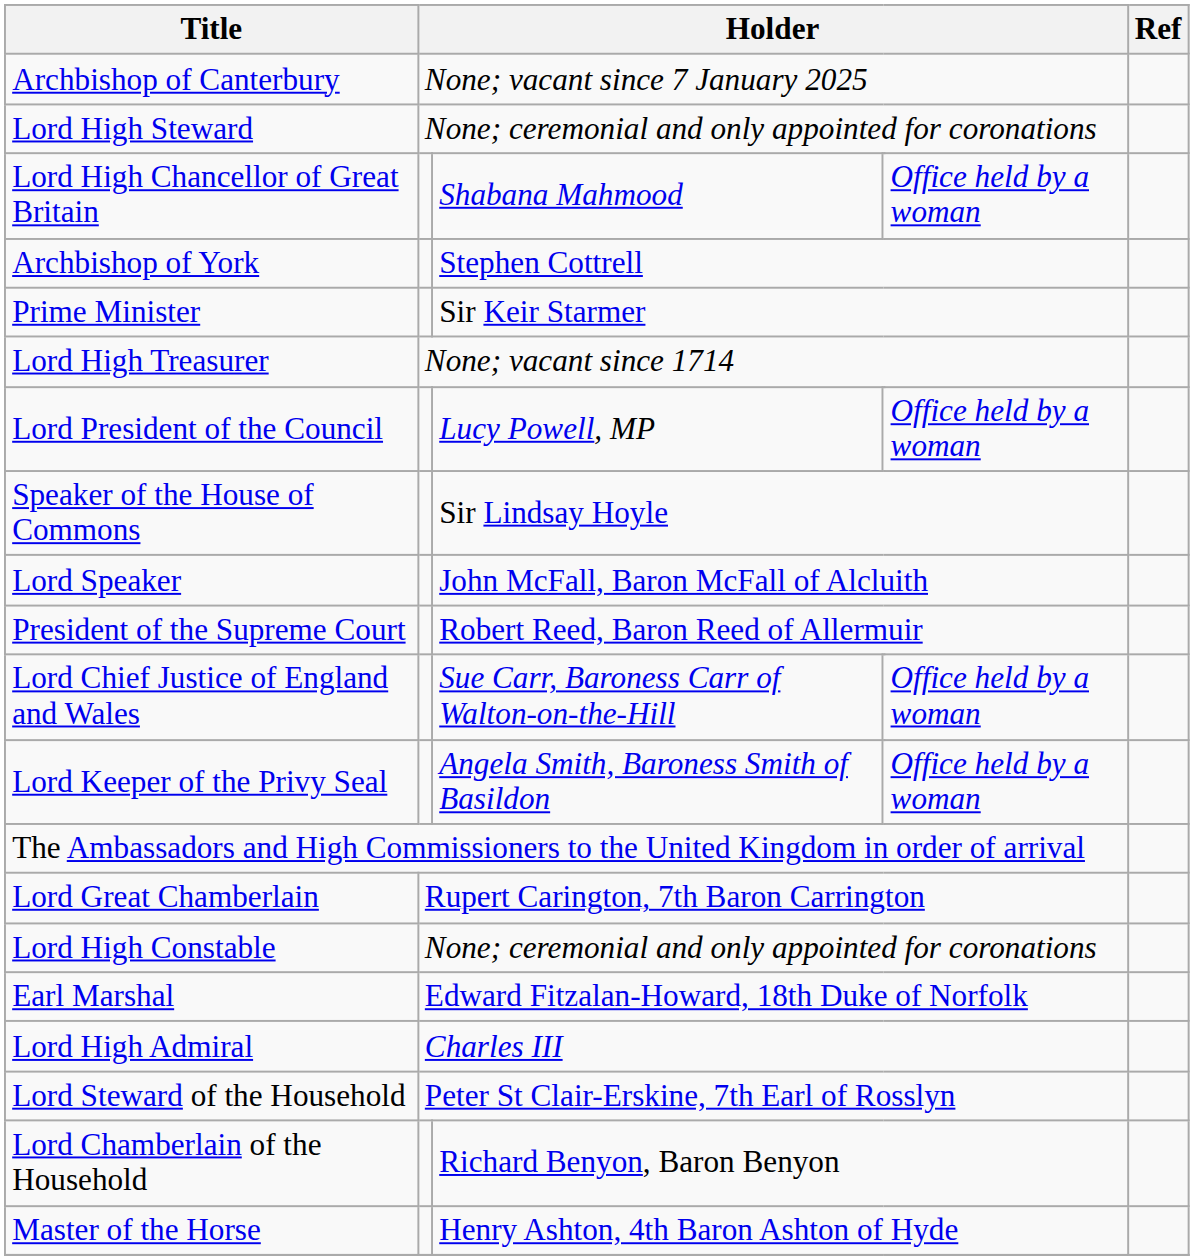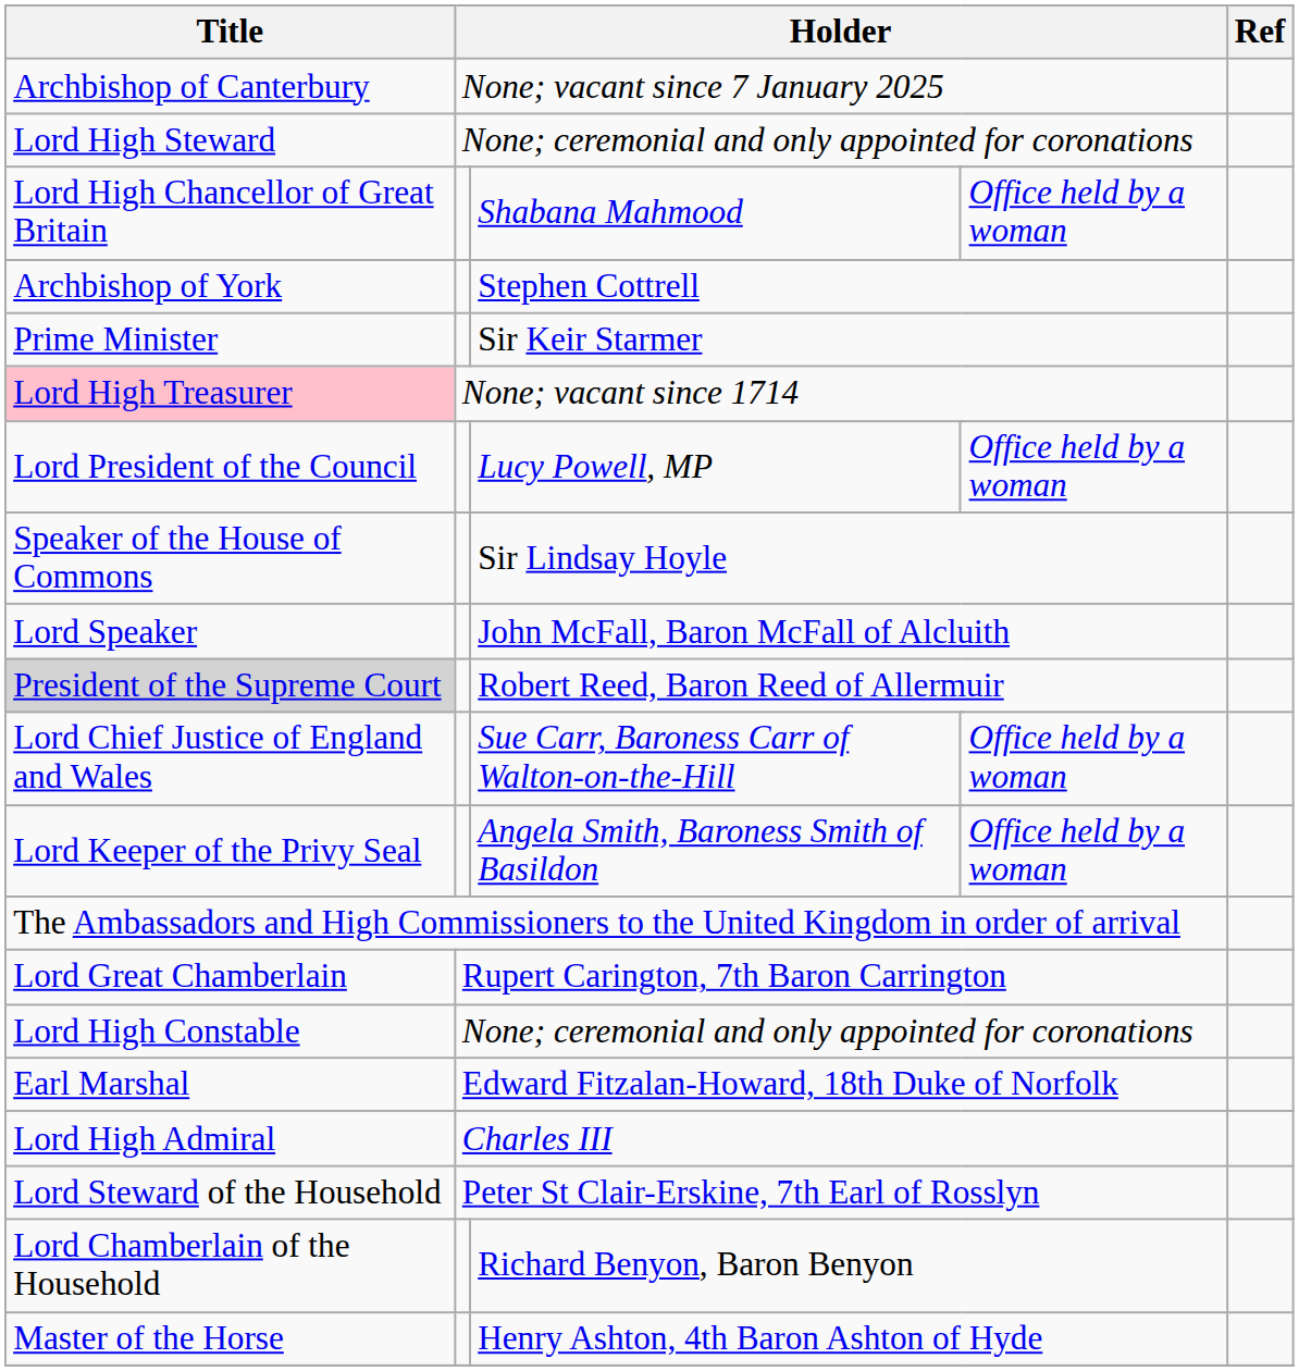Lord High Treasurer | Title: no background -> pink background
President of the Supreme Court | Title: no background -> lightgrey background
